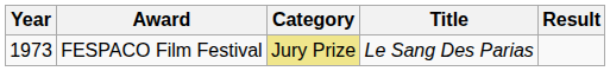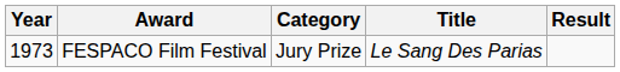FESPACO Film Festival | Category: khaki background -> no background
